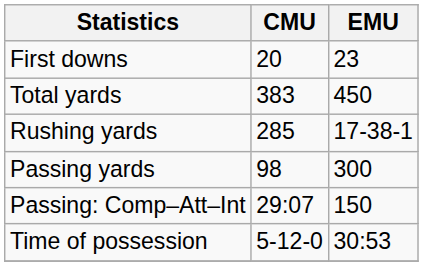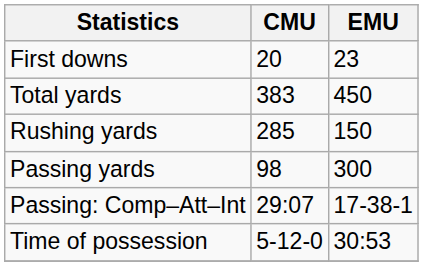Rushing yards | EMU: 17-38-1 -> 150
Passing: Comp–Att–Int | EMU: 150 -> 17-38-1
